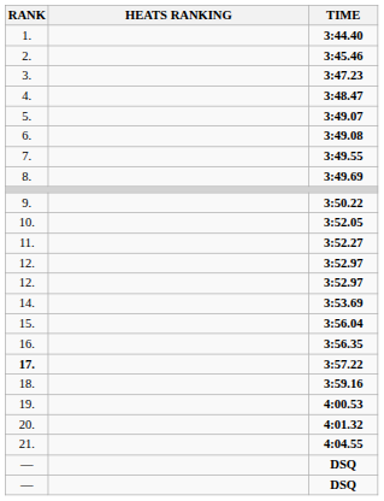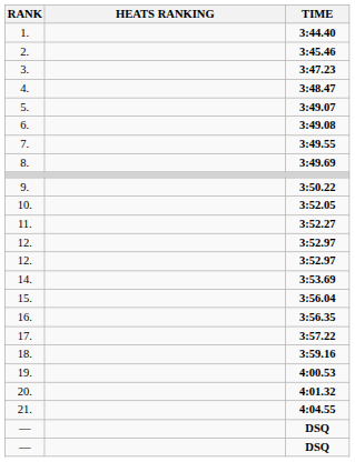17. | RANK: bold -> normal
